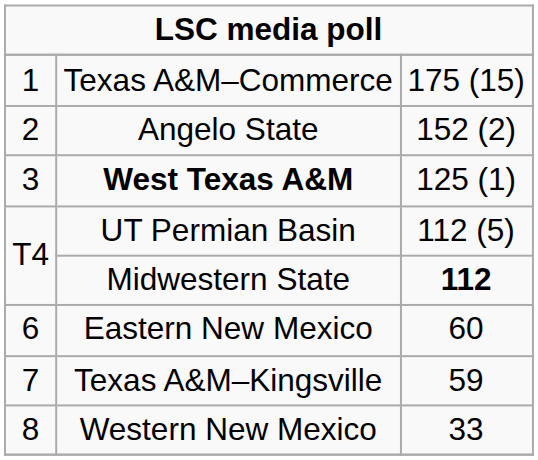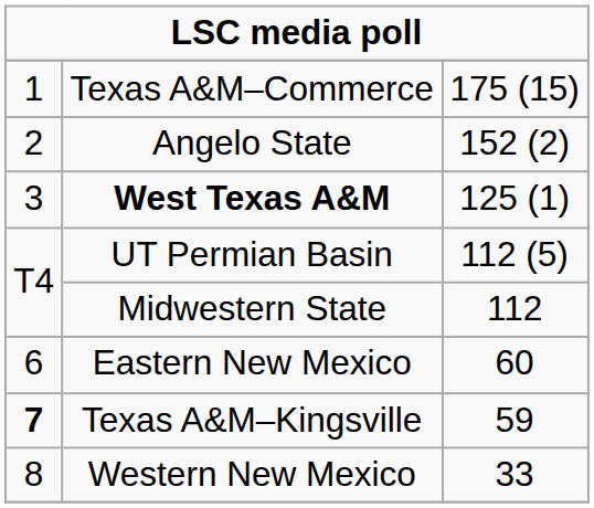Midwestern State | column 3: bold -> normal
Texas A&M–Kingsville | column 1: normal -> bold
